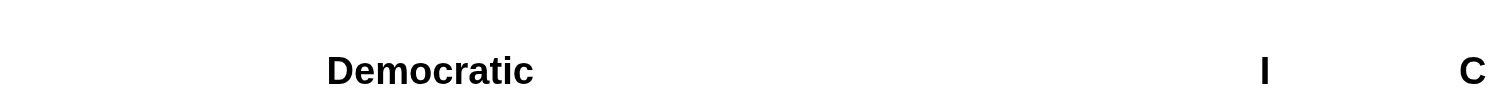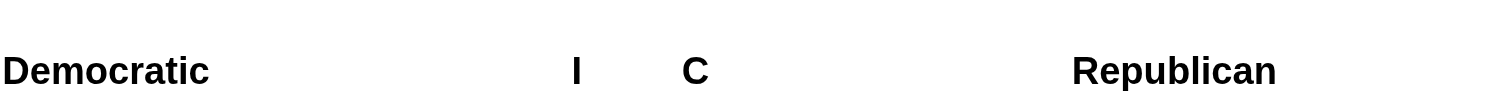+ column: 42 | Republican
